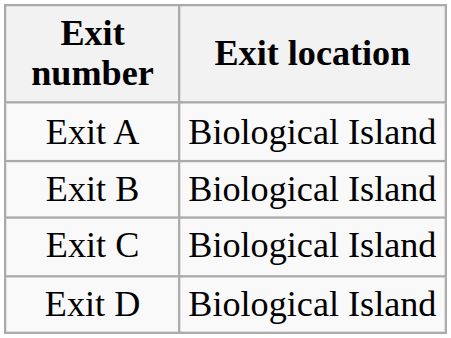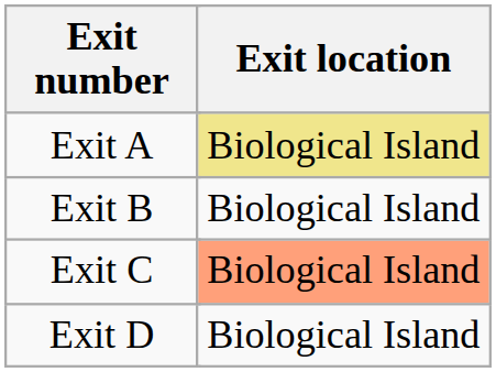Exit A | Exit location: no background -> khaki background
Exit C | Exit location: no background -> lightsalmon background
